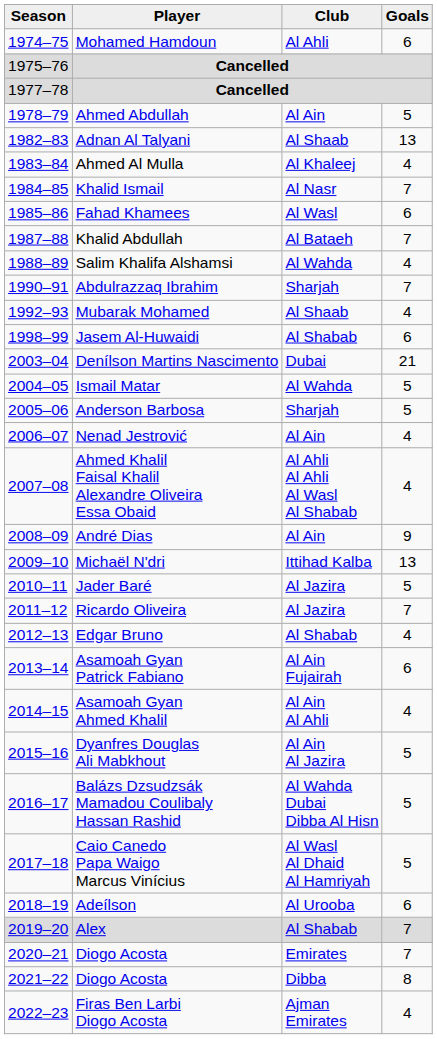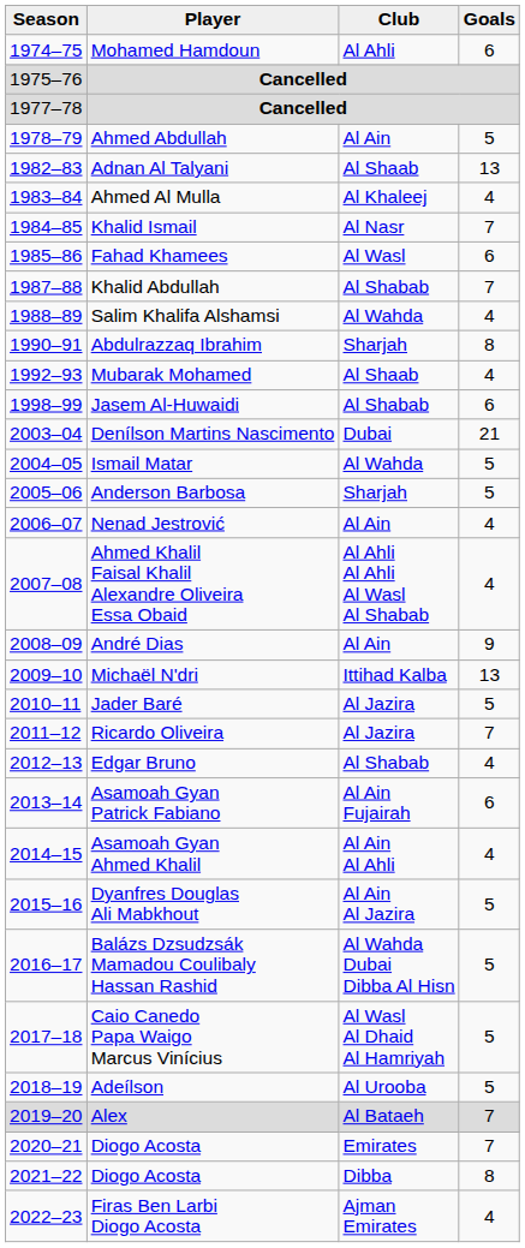Khalid Abdullah | Club: Al Bataeh -> Al Shabab
Abdulrazzaq Ibrahim | Goals: 7 -> 8
Adeílson | Goals: 6 -> 5
Alex | Club: Al Shabab -> Al Bataeh
